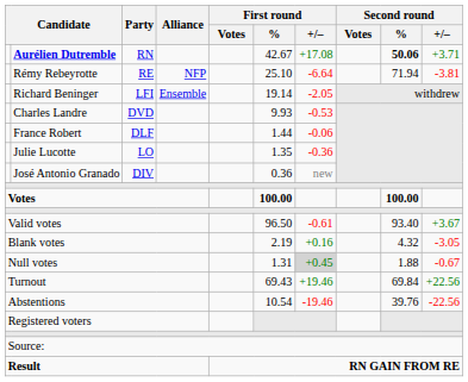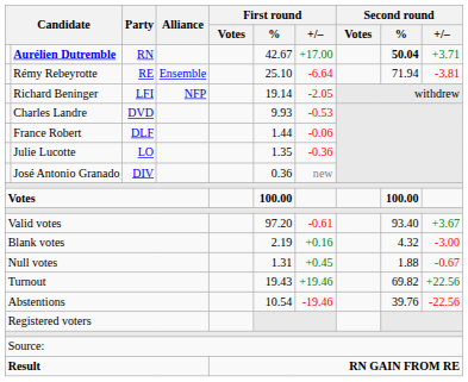Aurélien Dutremble | First round / +/–: +17.08 -> +17.00
Aurélien Dutremble | Second round / %: 50.06 -> 50.04
Rémy Rebeyrotte | Alliance: NFP -> Ensemble
Richard Beninger | Alliance: Ensemble -> NFP
Valid votes | First round / %: 96.50 -> 97.20
Blank votes | Second round / +/–: -3.05 -> -3.00
Null votes | First round / +/–: lightgrey background -> no background
Turnout | First round / %: 69.43 -> 19.43
Turnout | Second round / %: 69.84 -> 69.82
